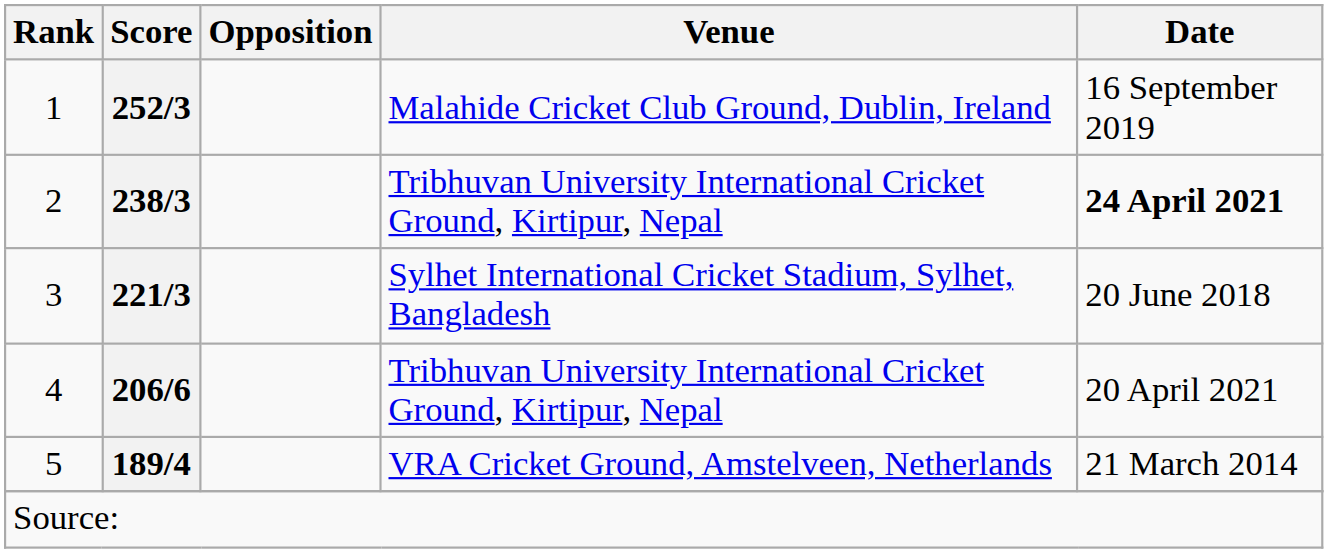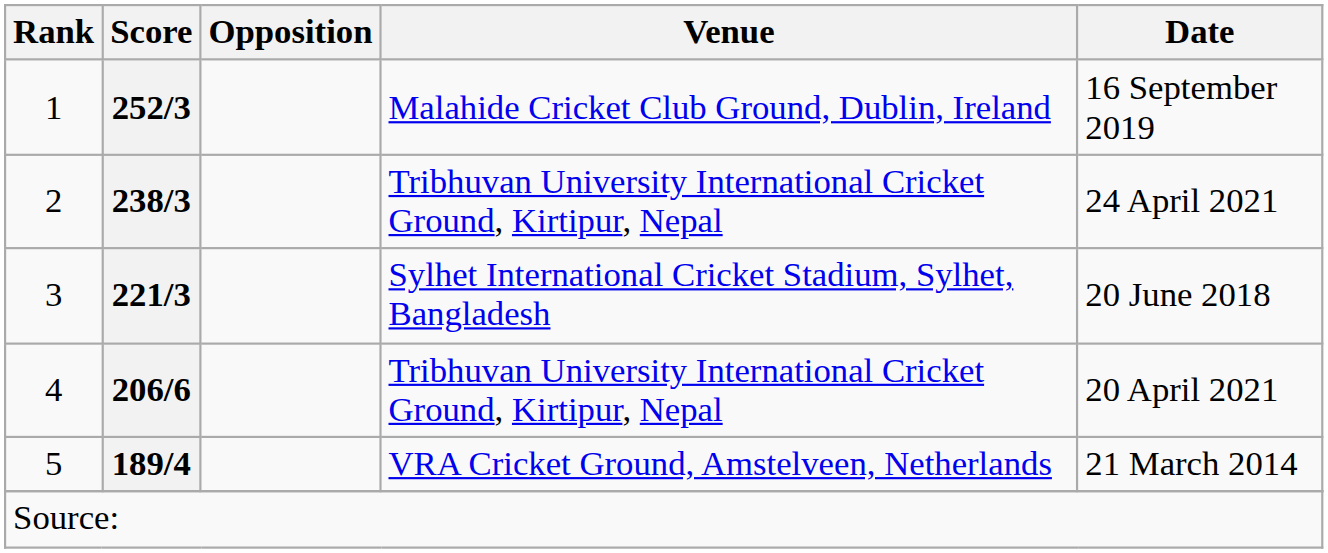2 | Date: bold -> normal
